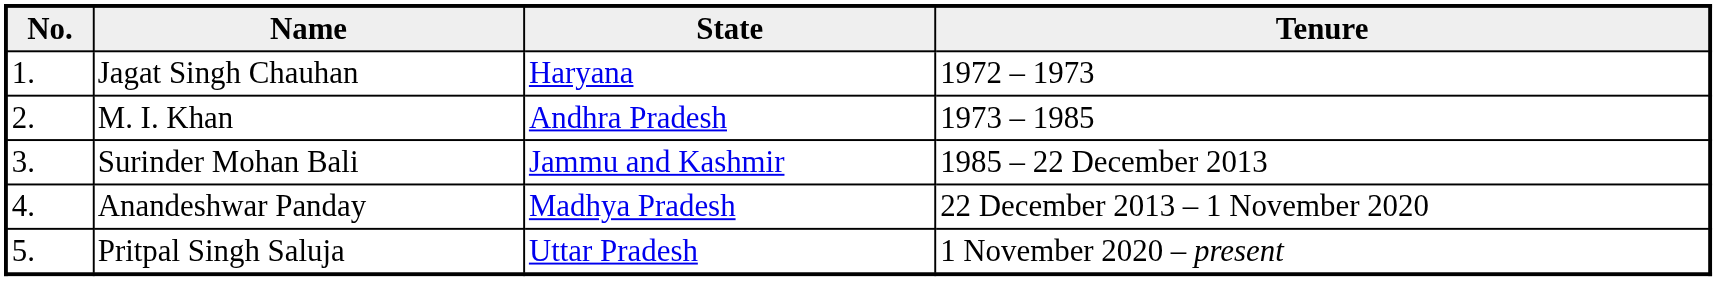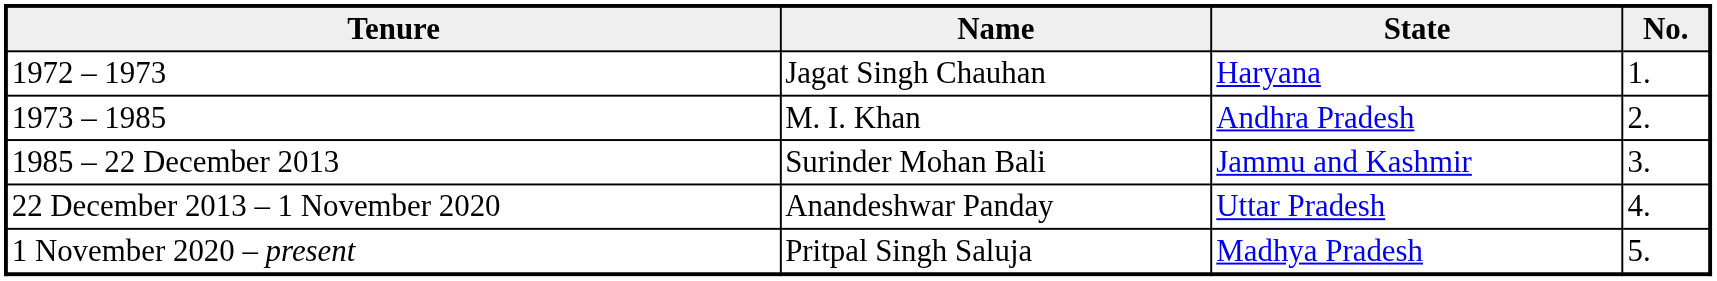columns swapped: No. <-> Tenure
Anandeshwar Panday | State: Madhya Pradesh -> Uttar Pradesh
Pritpal Singh Saluja | State: Uttar Pradesh -> Madhya Pradesh
